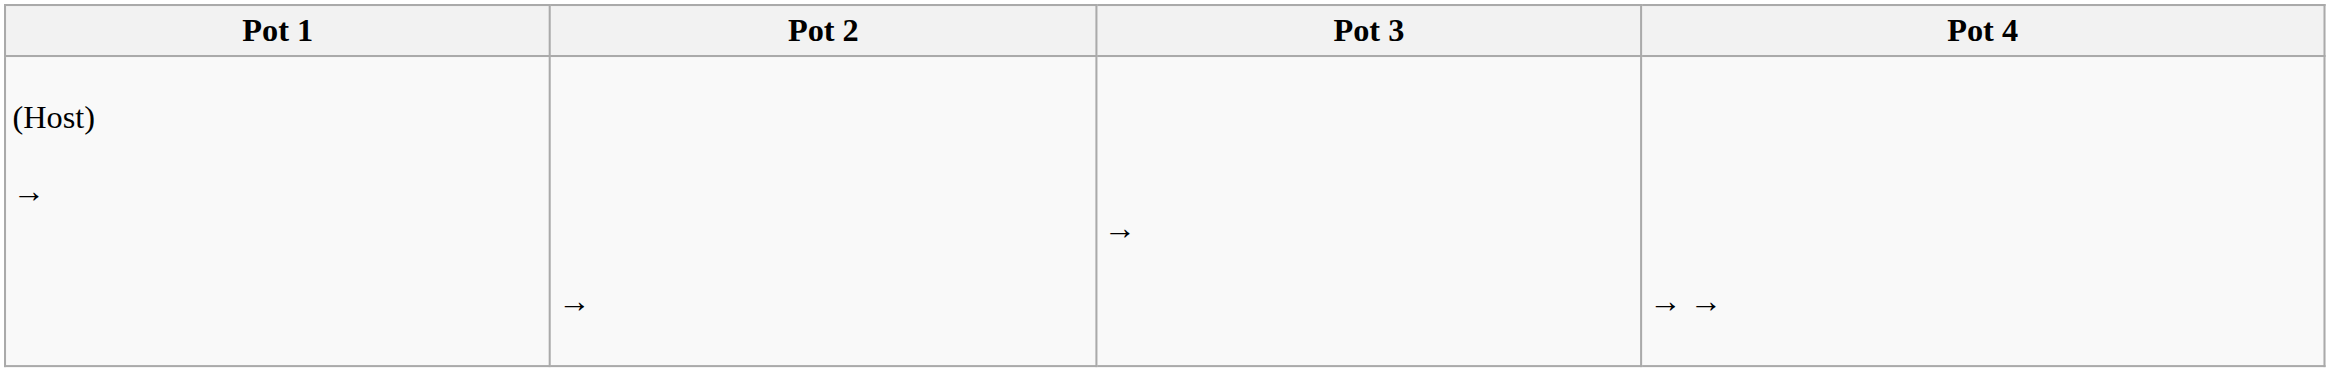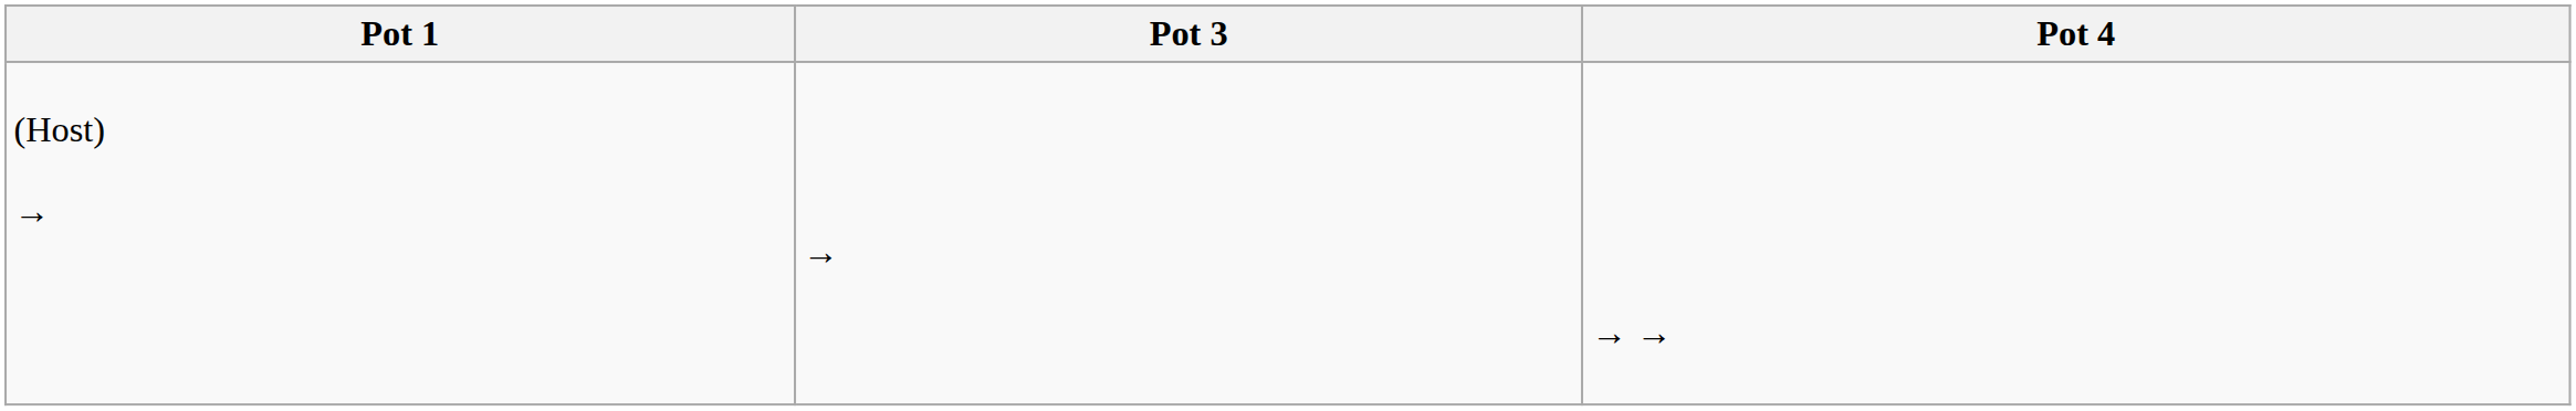- column: Pot 2 | →
